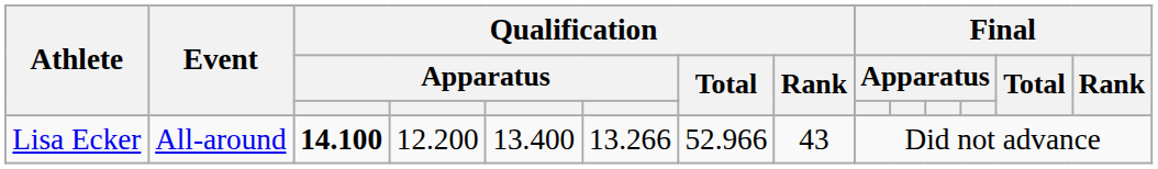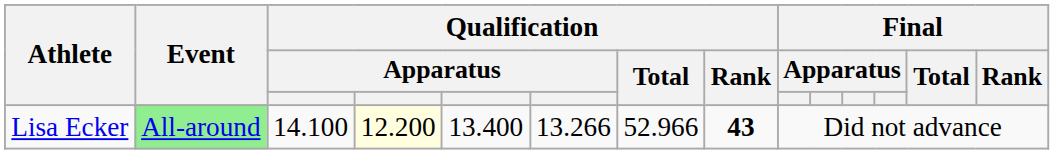row 4 | Event: no background -> lightgreen background
row 4 | column 3: bold -> normal
row 4 | column 4: no background -> lightyellow background
row 4 | Qualification / Rank: normal -> bold
